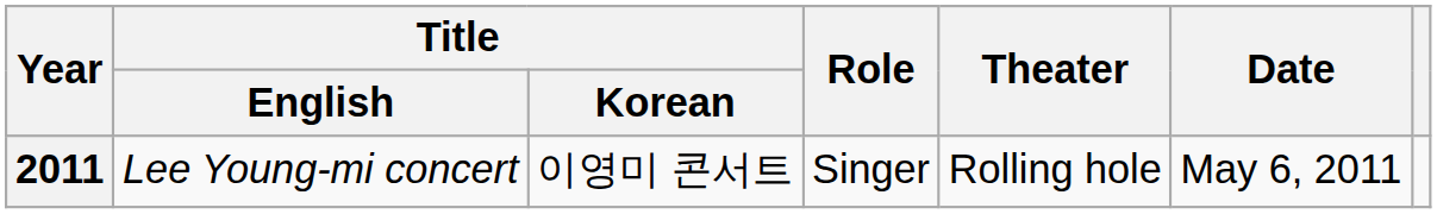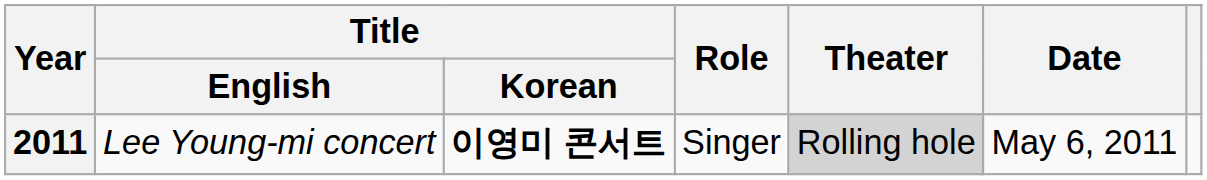2011 | Title / Korean: normal -> bold
2011 | Theater: no background -> lightgrey background
